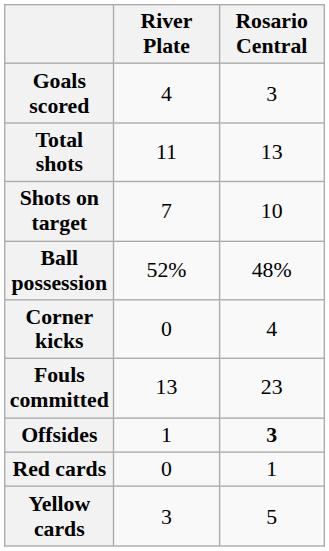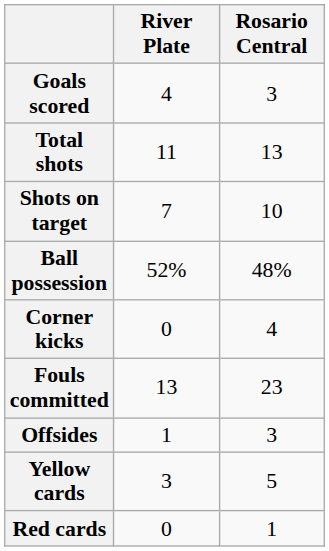Offsides | Rosario Central: bold -> normal
rows swapped: Yellow cards <-> Red cards
